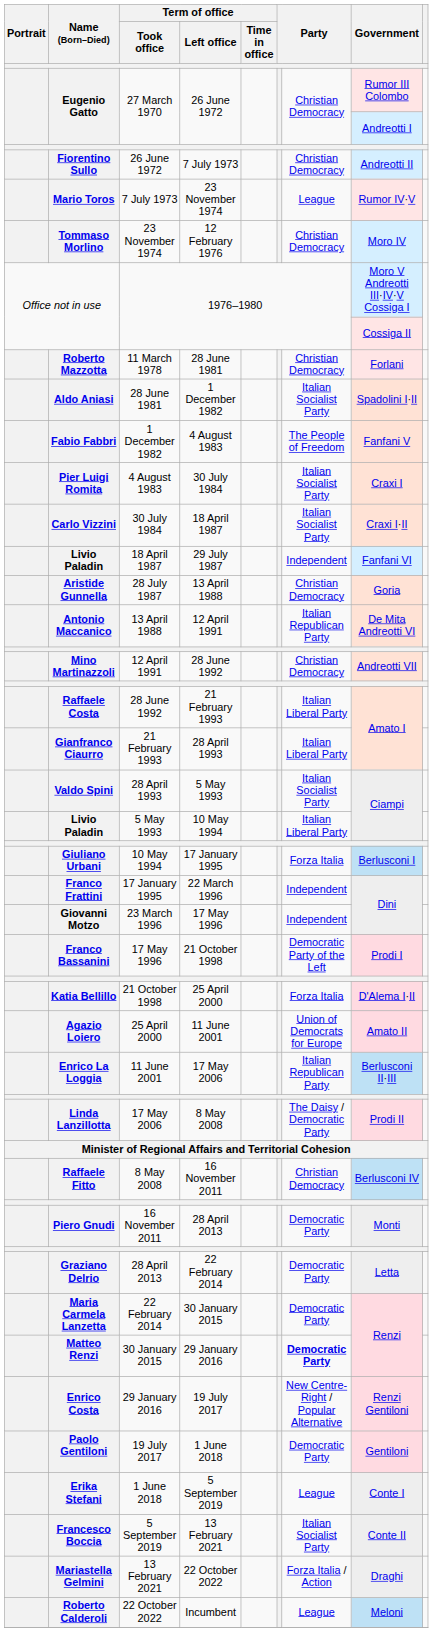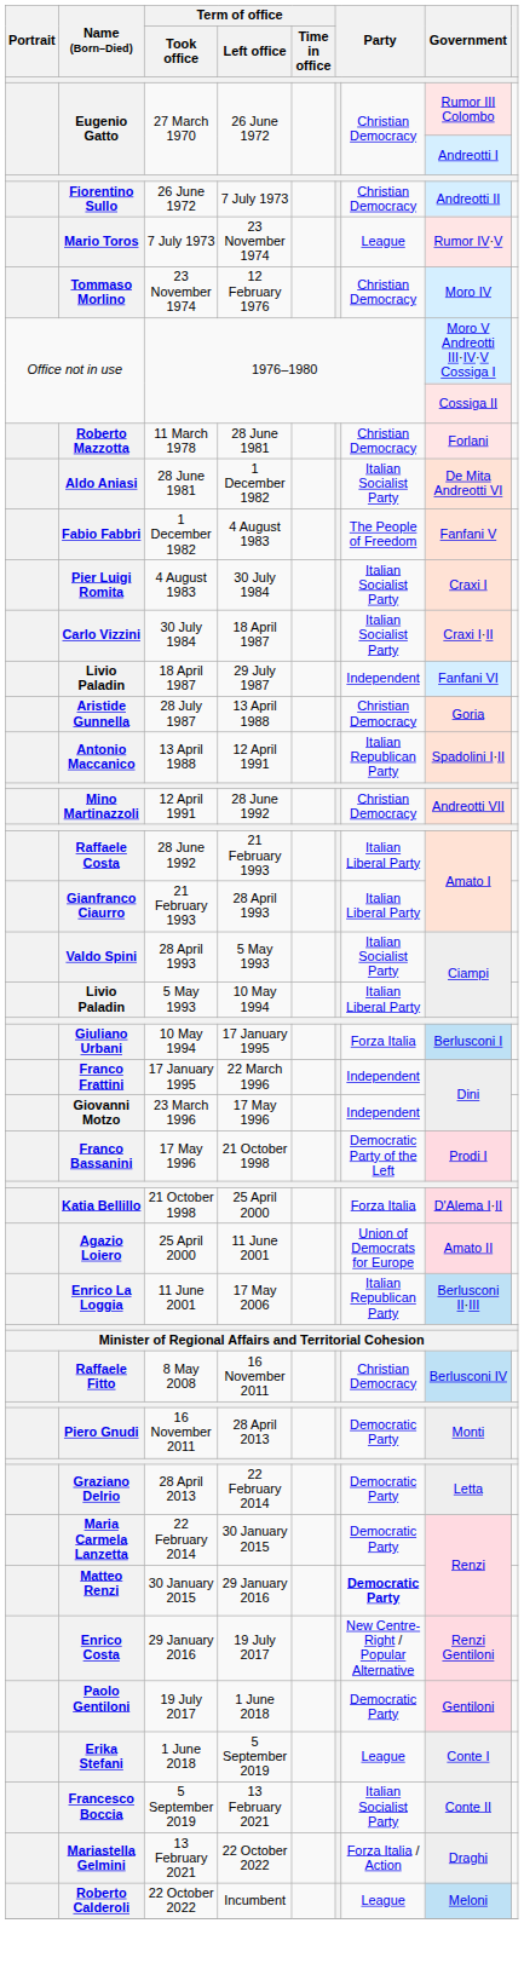Aldo Aniasi | Government: Spadolini I·II -> De Mita Andreotti VI
Antonio Maccanico | Government: De Mita Andreotti VI -> Spadolini I·II
- row: Linda Lanzillotta | 17 May 2006 | 8 May 2008 | The Daisy / Democratic Party | Prodi II
